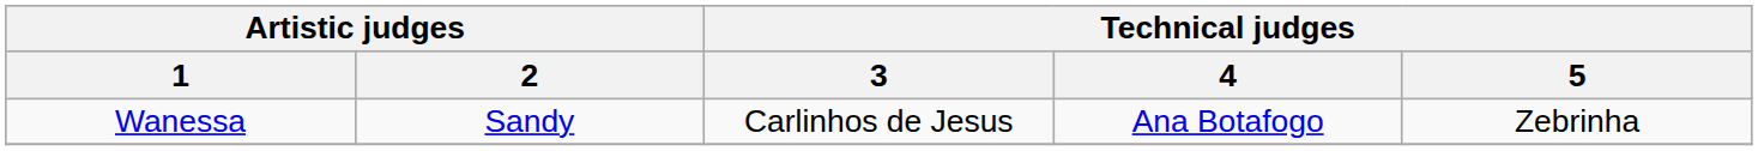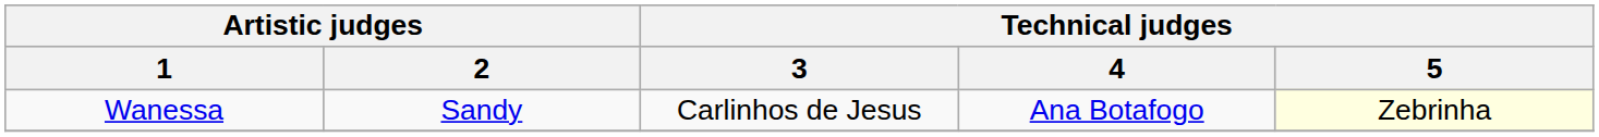Wanessa | Technical judges / 5: no background -> lightyellow background
